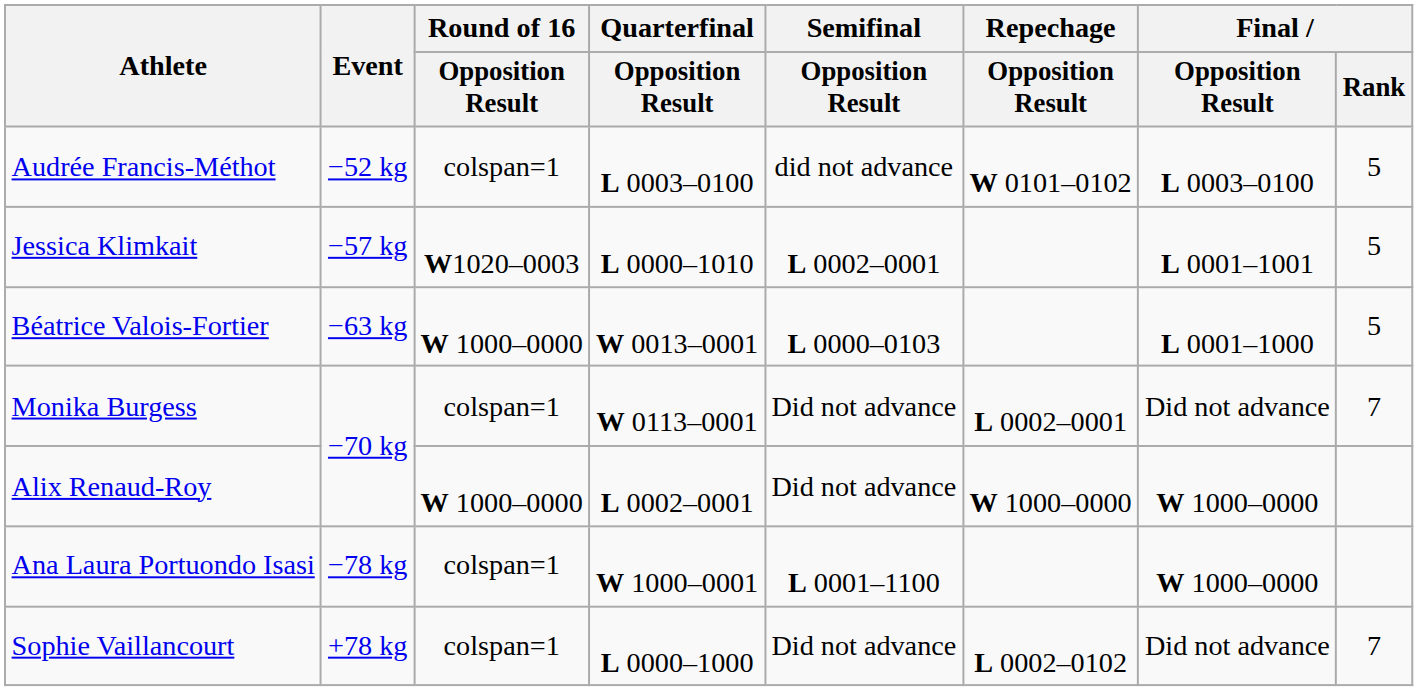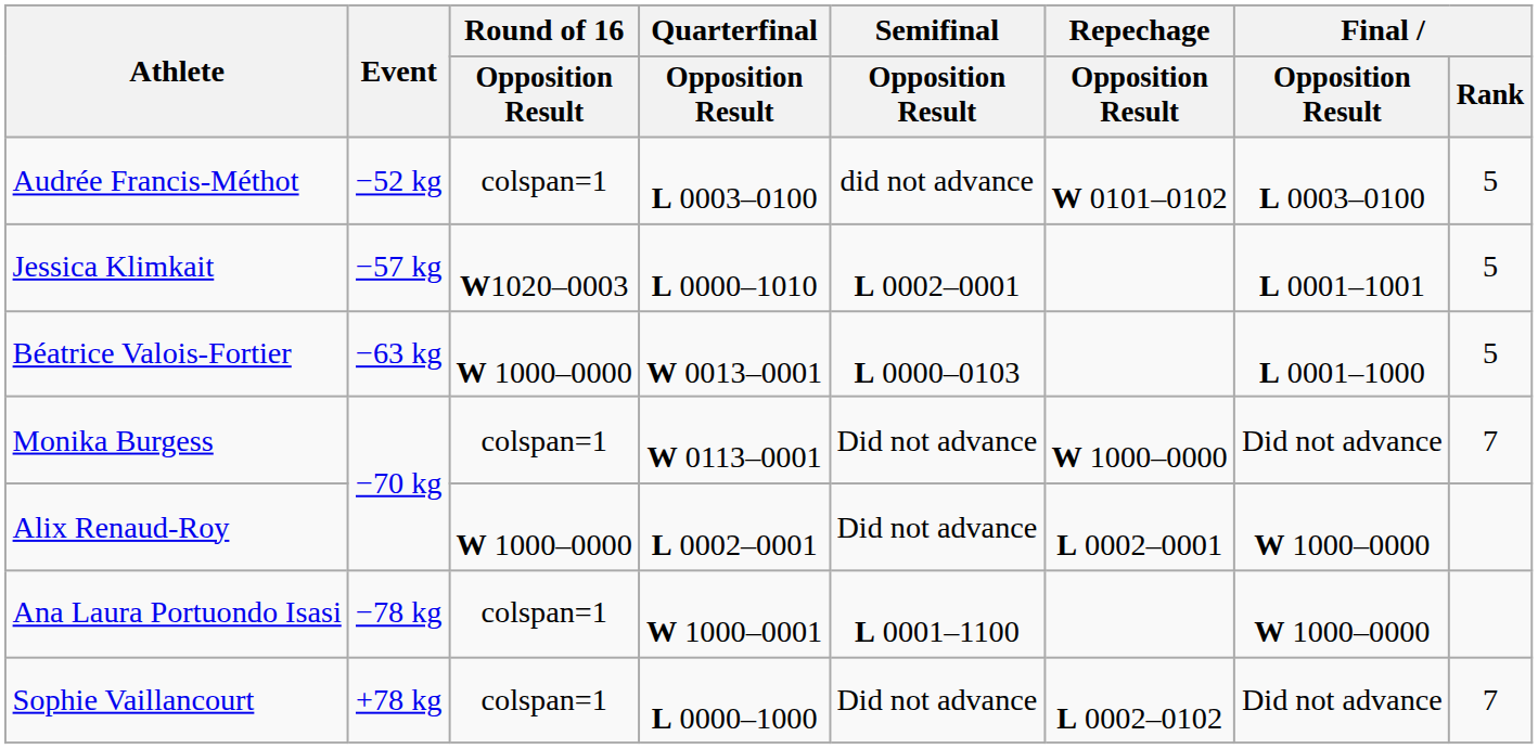Monika Burgess | Repechage / Opposition Result: L 0002–0001 -> W 1000–0000
Alix Renaud-Roy | Repechage / Opposition Result: W 1000–0000 -> L 0002–0001
